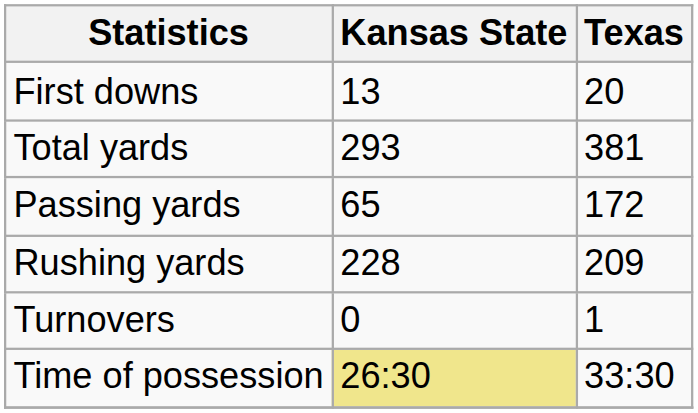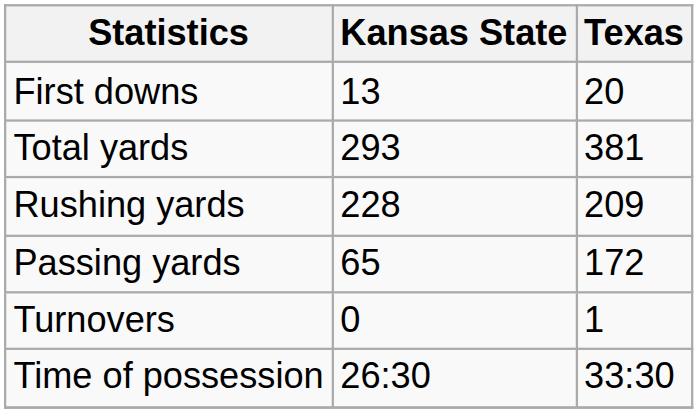rows swapped: Rushing yards <-> Passing yards
Time of possession | Kansas State: khaki background -> no background
